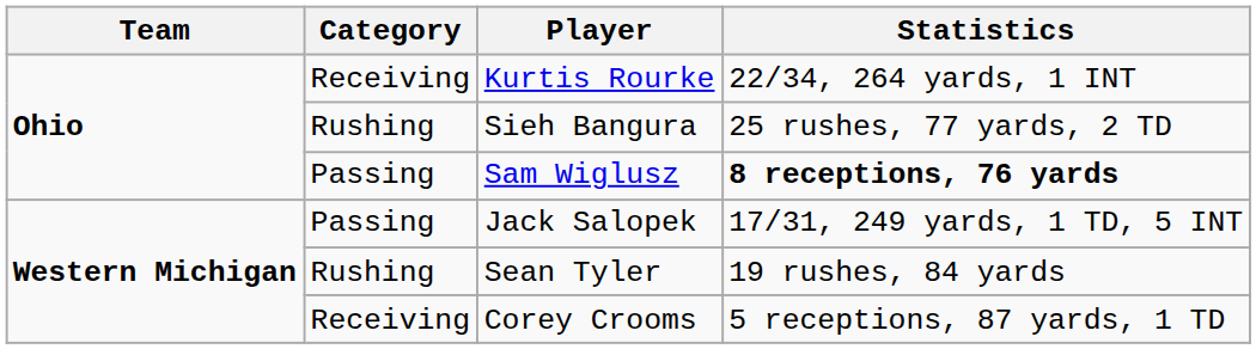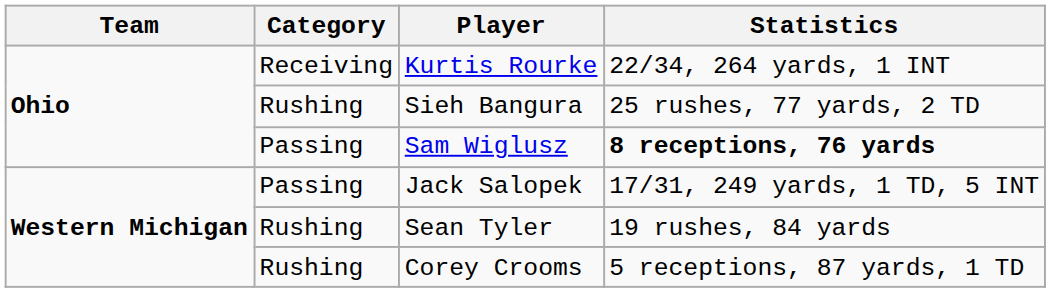Corey Crooms | Category: Receiving -> Rushing
